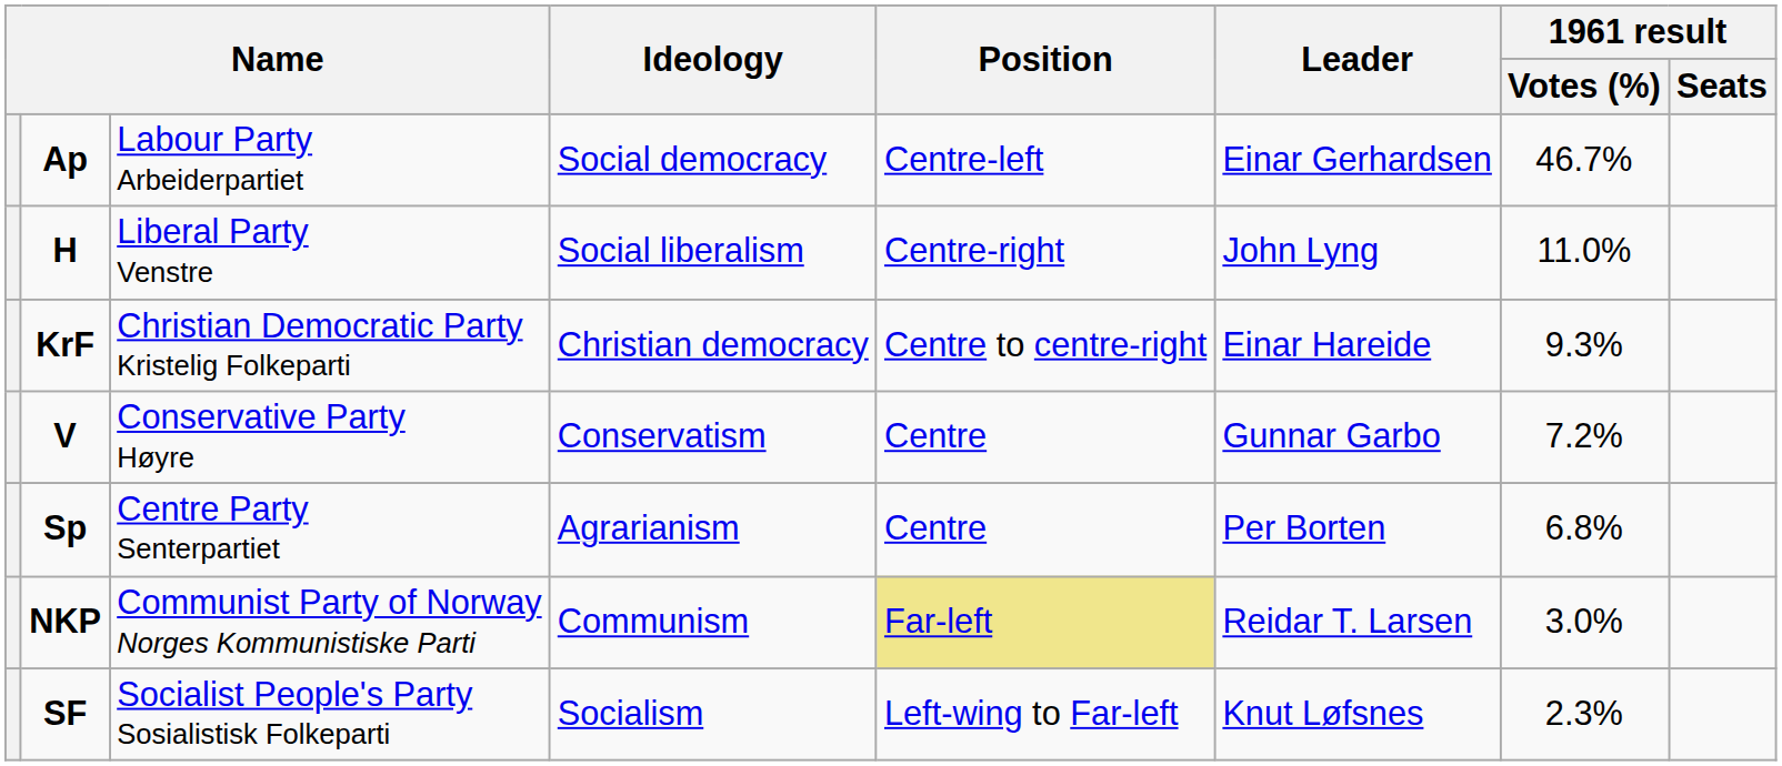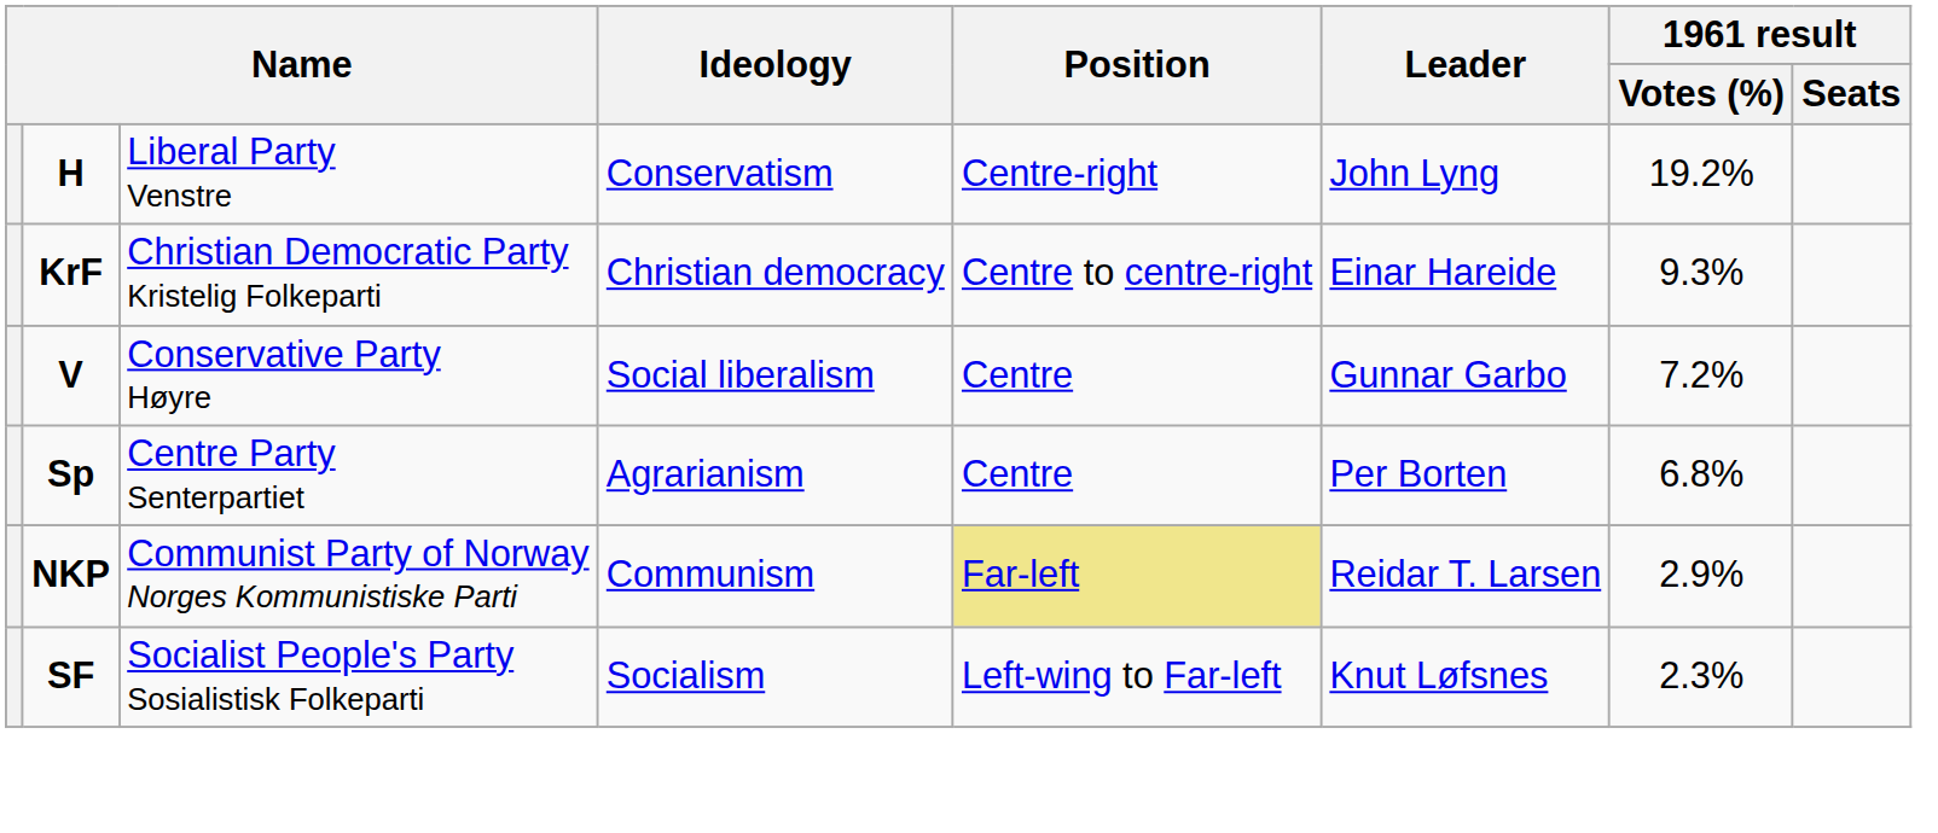- row: Ap | Labour Party Arbeiderpartiet | Social democracy | Centre-left | Einar Gerhardsen | 46.7%
H | Ideology: Social liberalism -> Conservatism
H | 1961 result / Votes (%): 11.0% -> 19.2%
V | Ideology: Conservatism -> Social liberalism
NKP | 1961 result / Votes (%): 3.0% -> 2.9%
